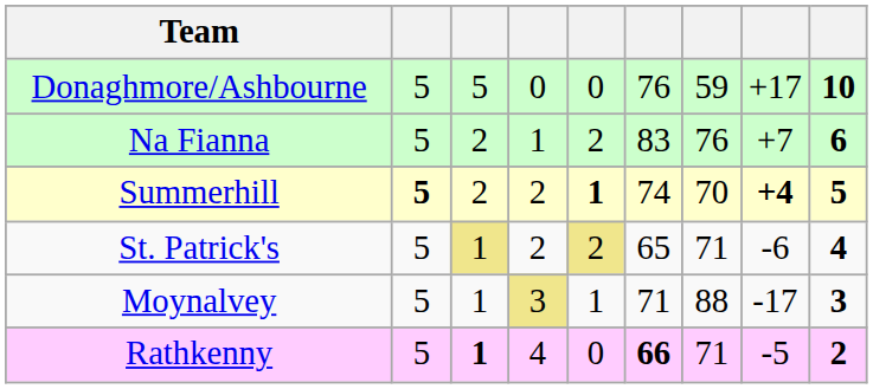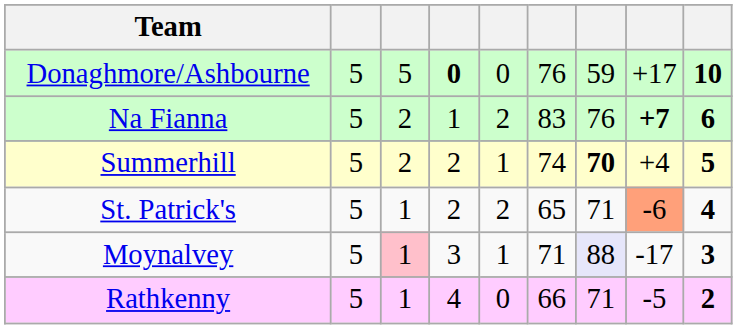Donaghmore/Ashbourne | column 4: normal -> bold
Na Fianna | column 8: normal -> bold
Summerhill | column 2: bold -> normal
Summerhill | column 5: bold -> normal
Summerhill | column 7: normal -> bold
Summerhill | column 8: bold -> normal
St. Patrick's | column 3: khaki background -> no background
St. Patrick's | column 5: khaki background -> no background
St. Patrick's | column 8: no background -> lightsalmon background
Moynalvey | column 3: no background -> pink background
Moynalvey | column 4: khaki background -> no background
Moynalvey | column 7: no background -> lavender background
Rathkenny | column 3: bold -> normal
Rathkenny | column 6: bold -> normal
